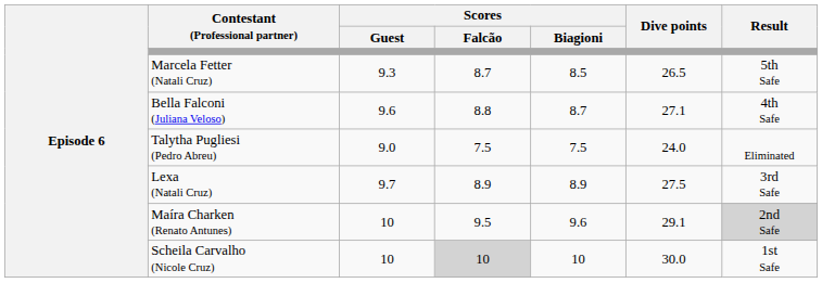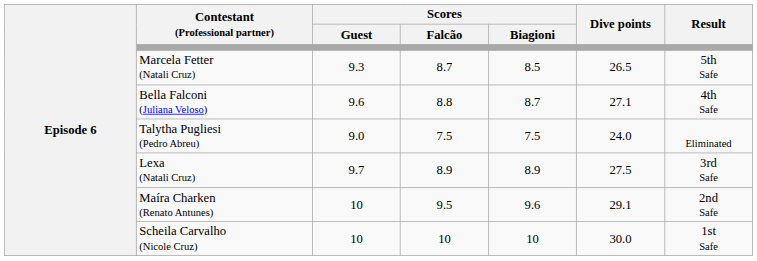Maíra Charken (Renato Antunes) | Result: lightgrey background -> no background
Scheila Carvalho (Nicole Cruz) | Scores / Falcão: lightgrey background -> no background
